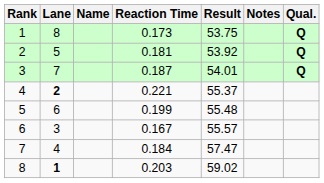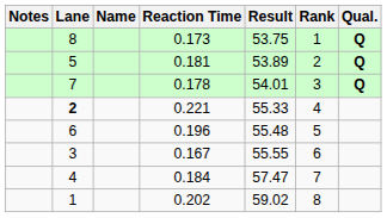columns swapped: Rank <-> Notes
row 3 | Result: 53.92 -> 53.89
row 4 | Reaction Time: 0.187 -> 0.178
row 5 | Result: 55.37 -> 55.33
row 6 | Reaction Time: 0.199 -> 0.196
row 7 | Result: 55.57 -> 55.55
row 9 | Lane: bold -> normal
row 9 | Reaction Time: 0.203 -> 0.202
